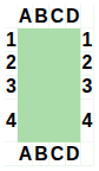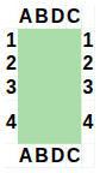columns swapped: C <-> D
